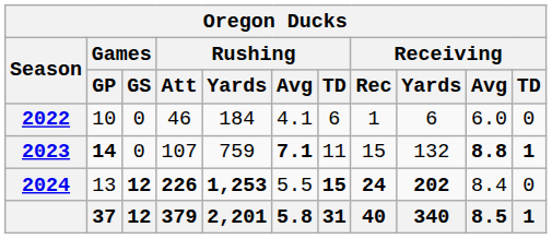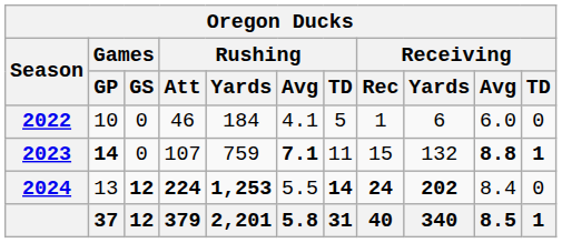2022 | Rushing / TD: 6 -> 5
2024 | Rushing / Att: 226 -> 224
2024 | Rushing / TD: 15 -> 14
